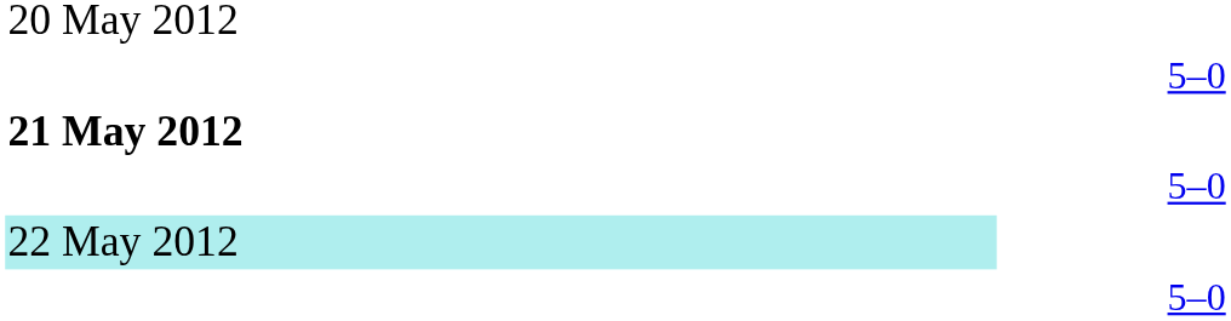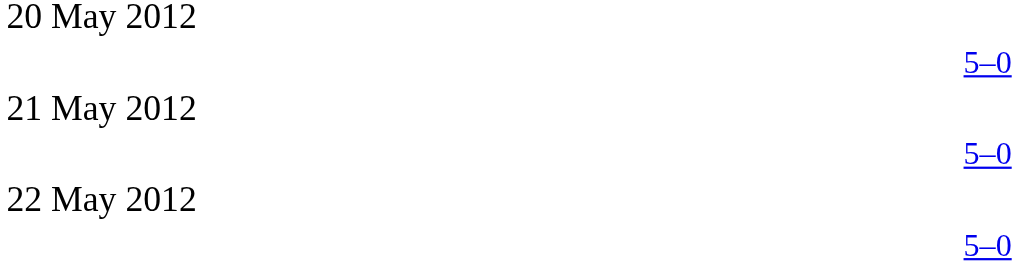21 May 2012 | column 1: bold -> normal
22 May 2012 | column 1: paleturquoise background -> no background
